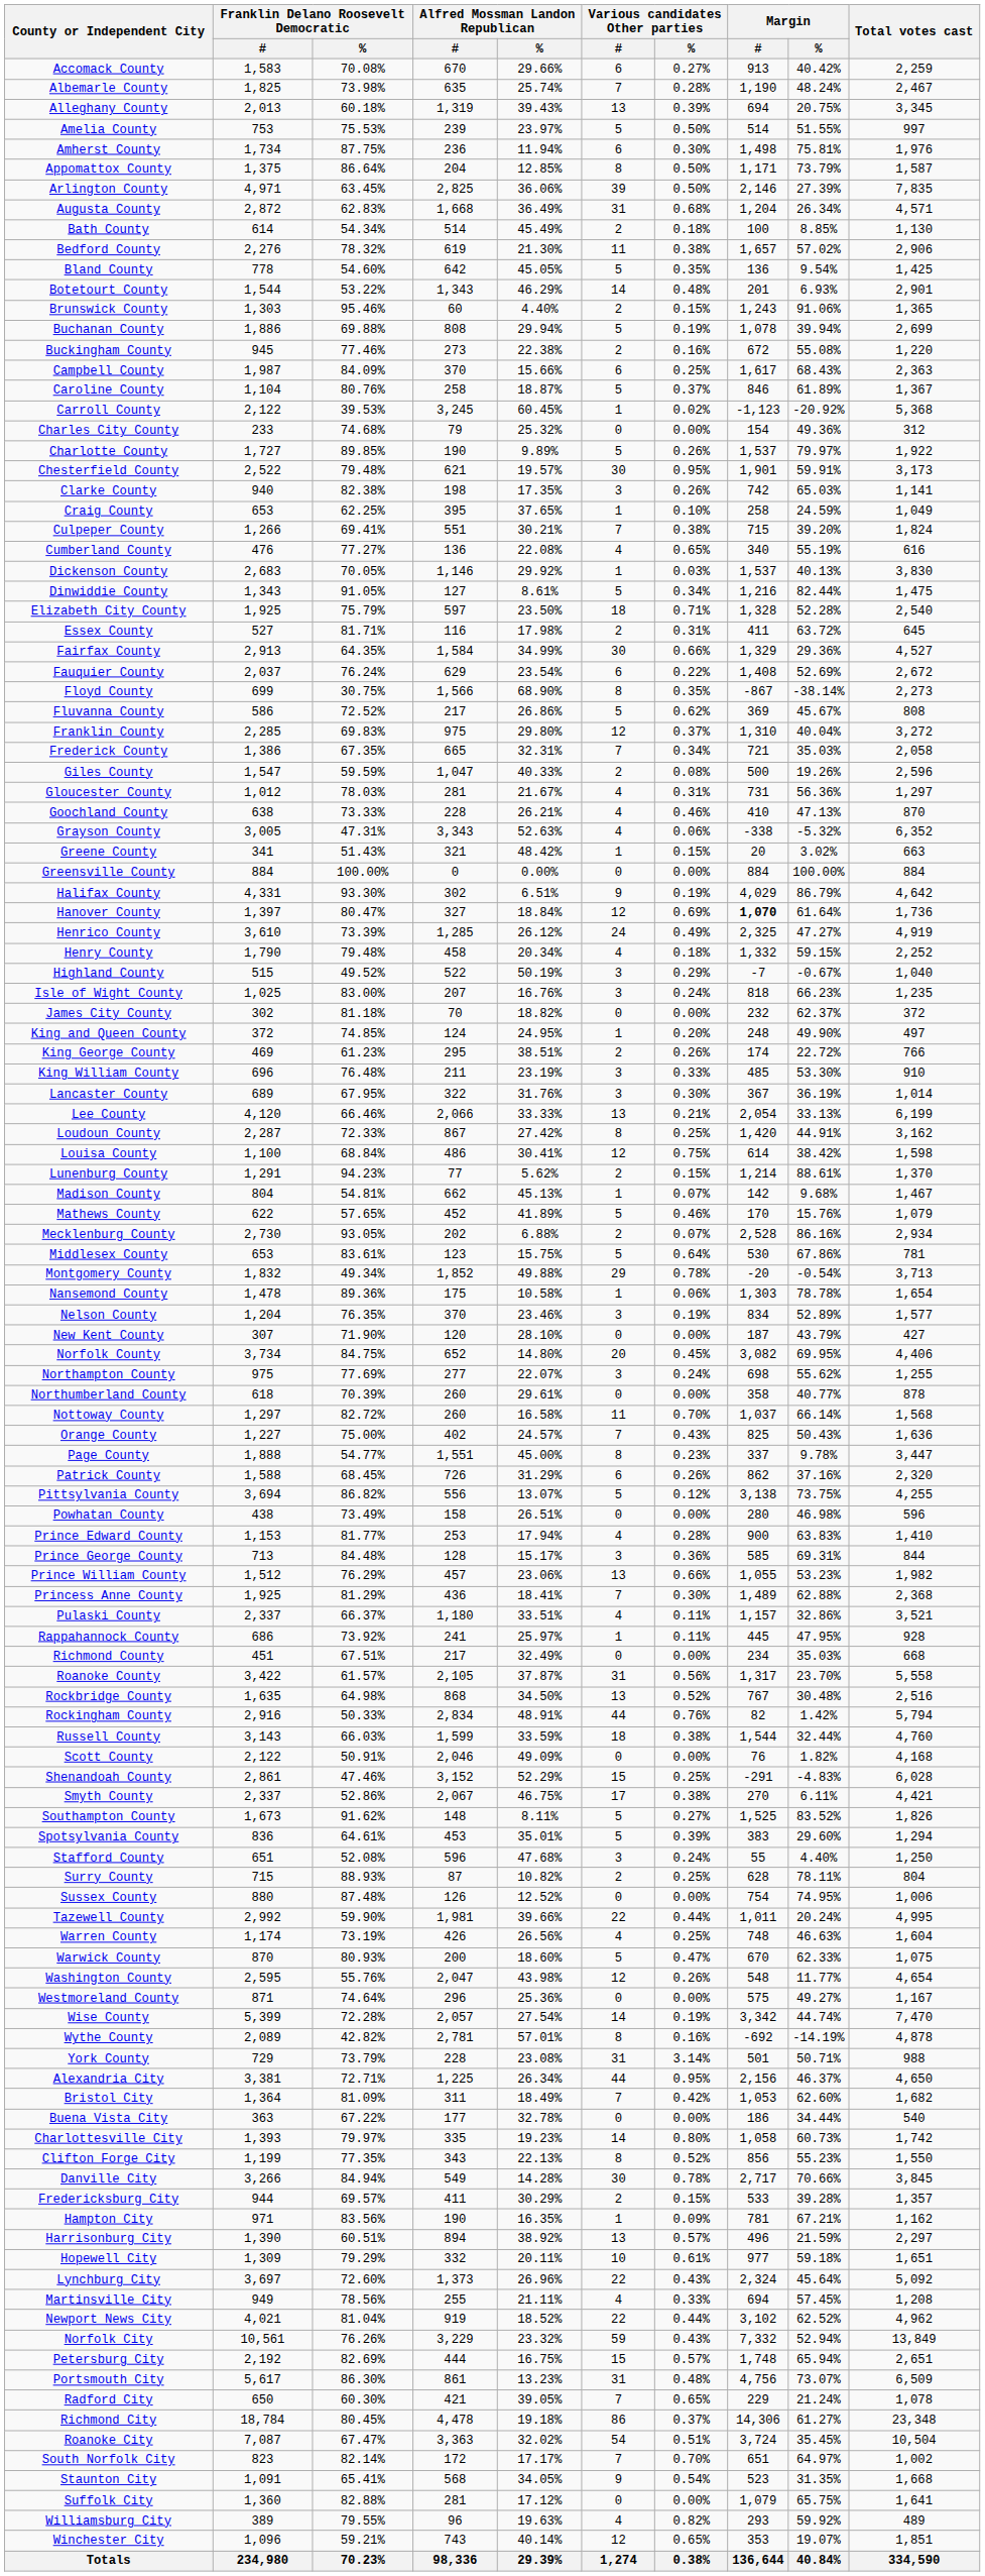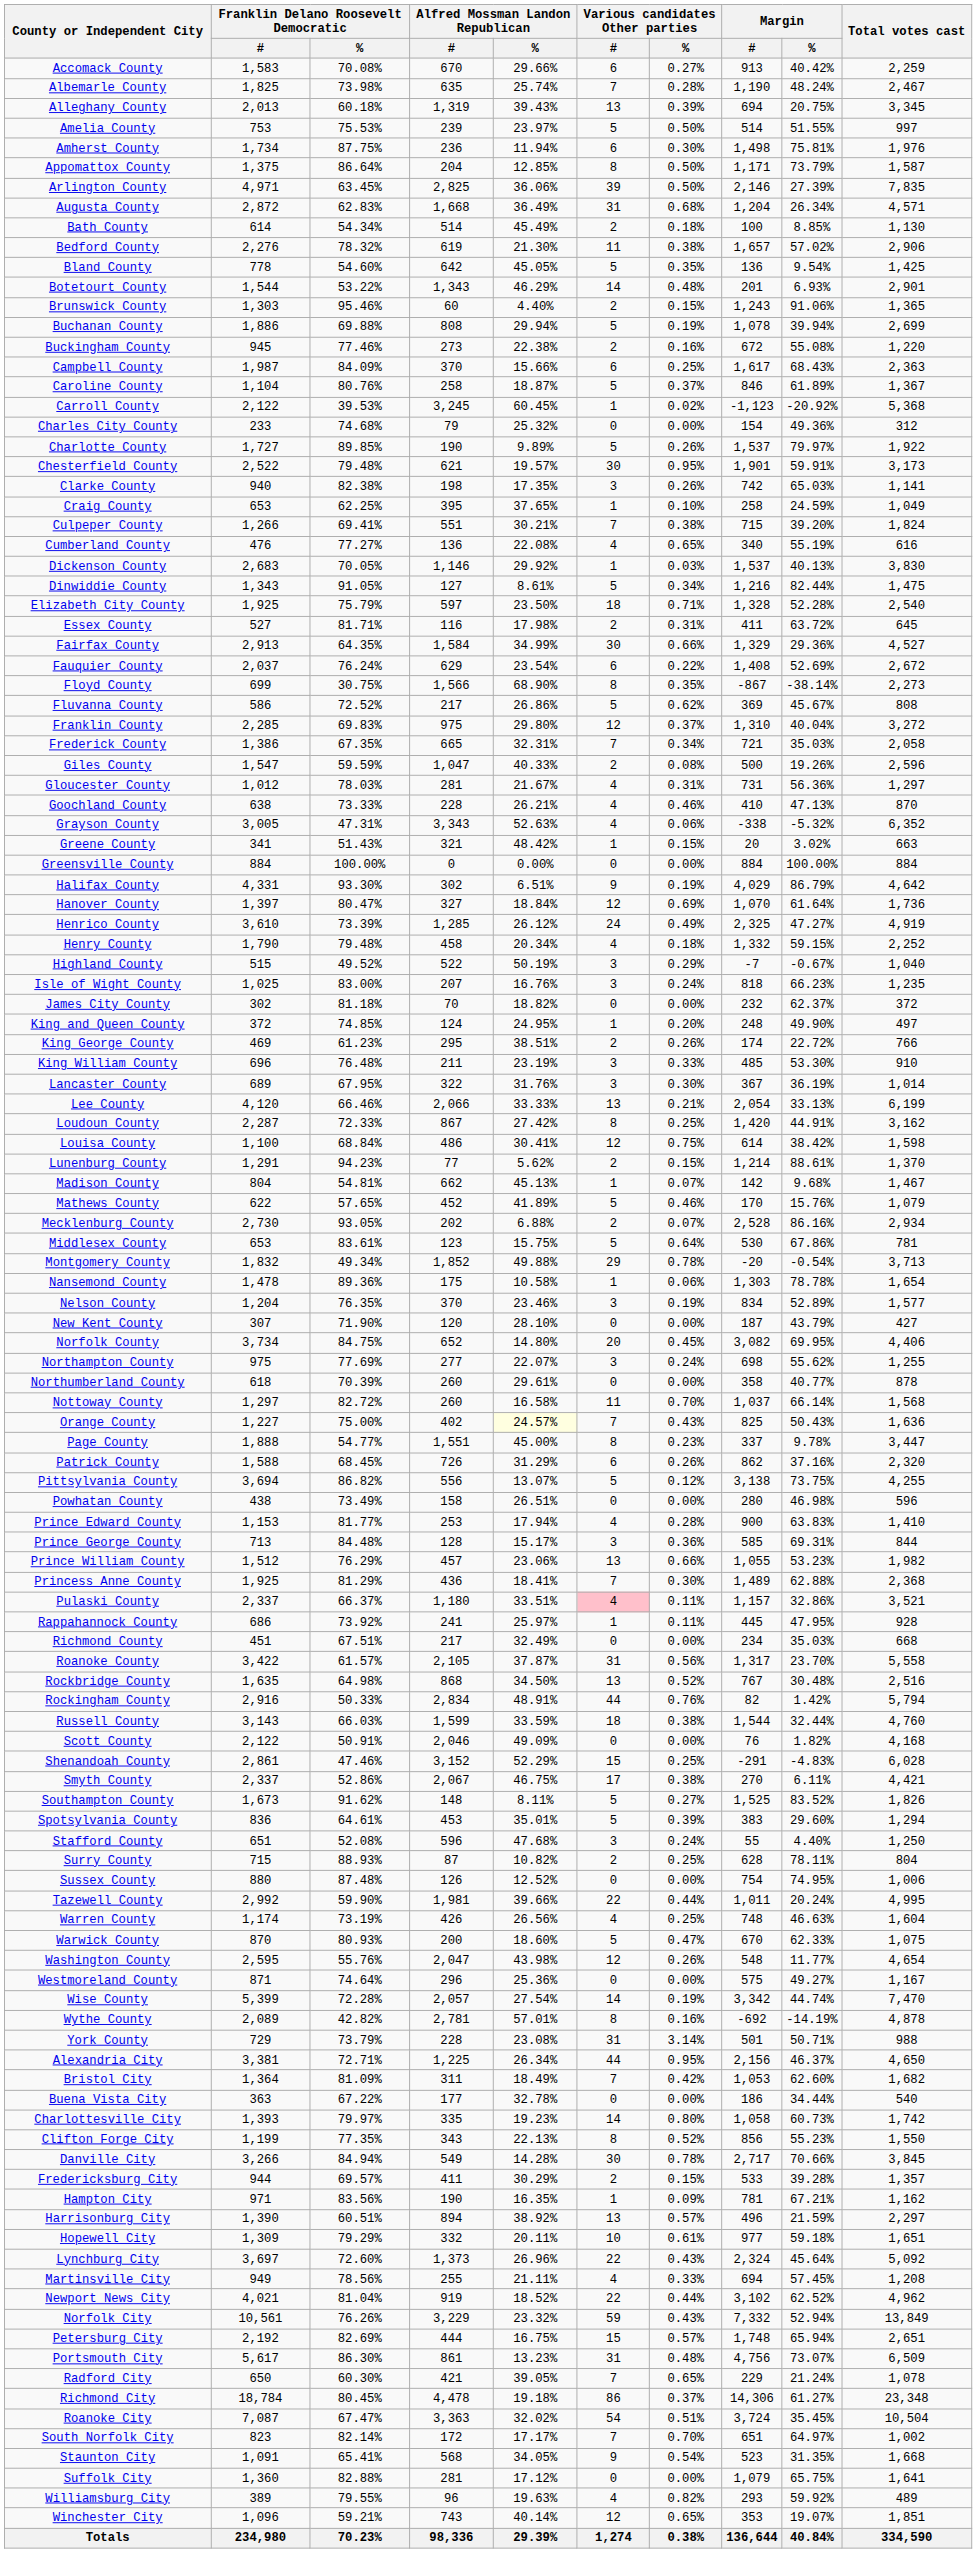Hanover County | Margin / #: bold -> normal
Orange County | Alfred Mossman Landon Republican / %: no background -> lightyellow background
Pulaski County | Various candidates Other parties / #: no background -> pink background
